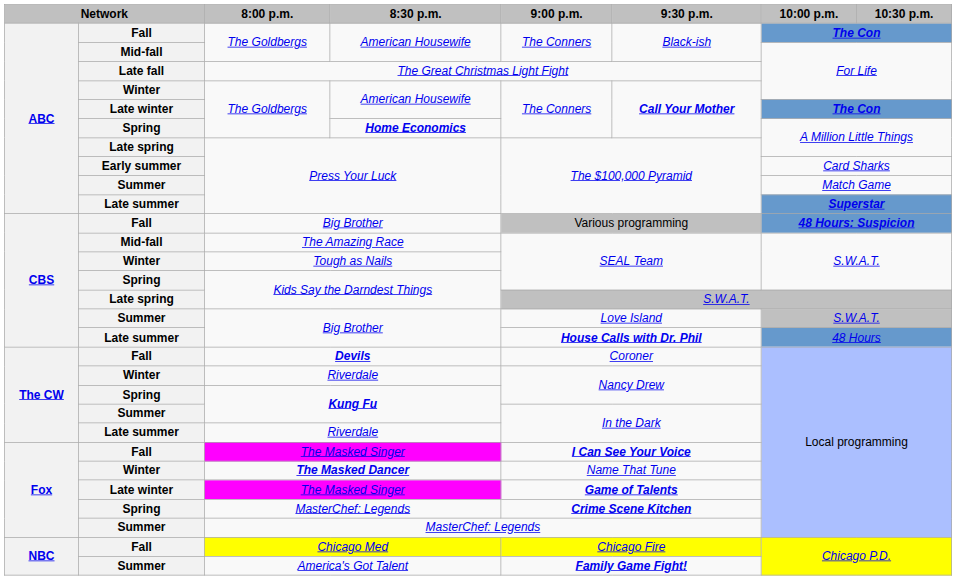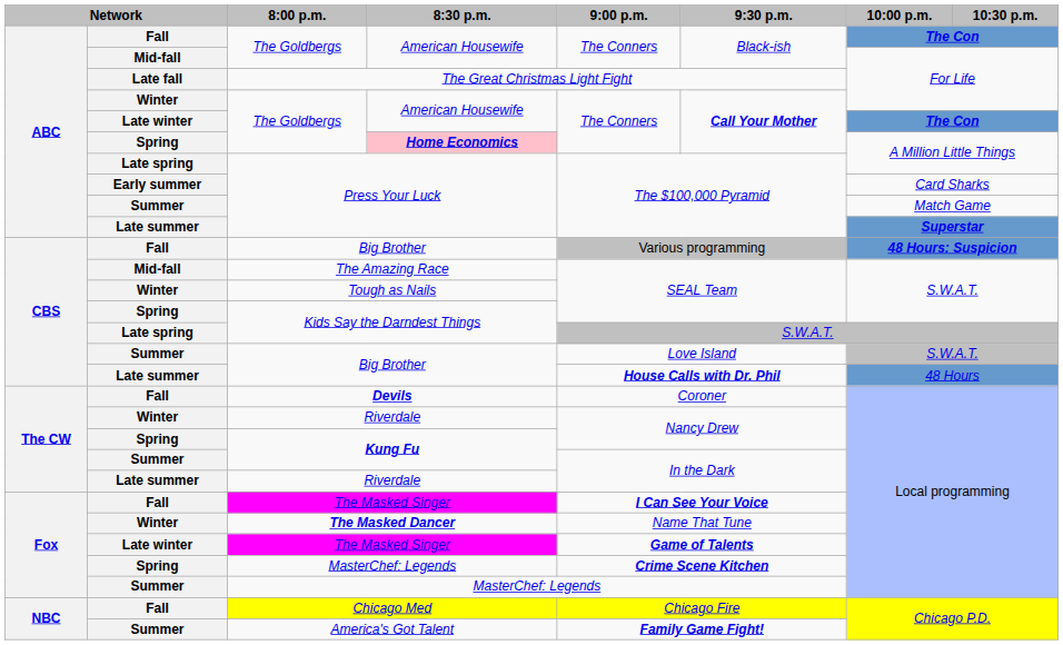Home Economics | 8:30 p.m.: no background -> pink background
